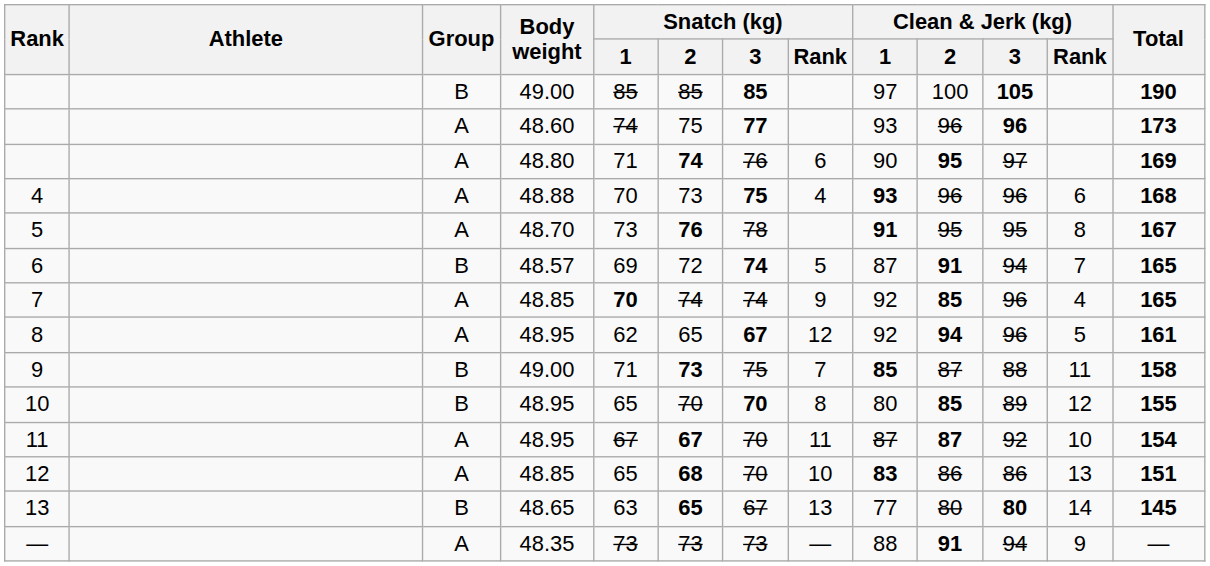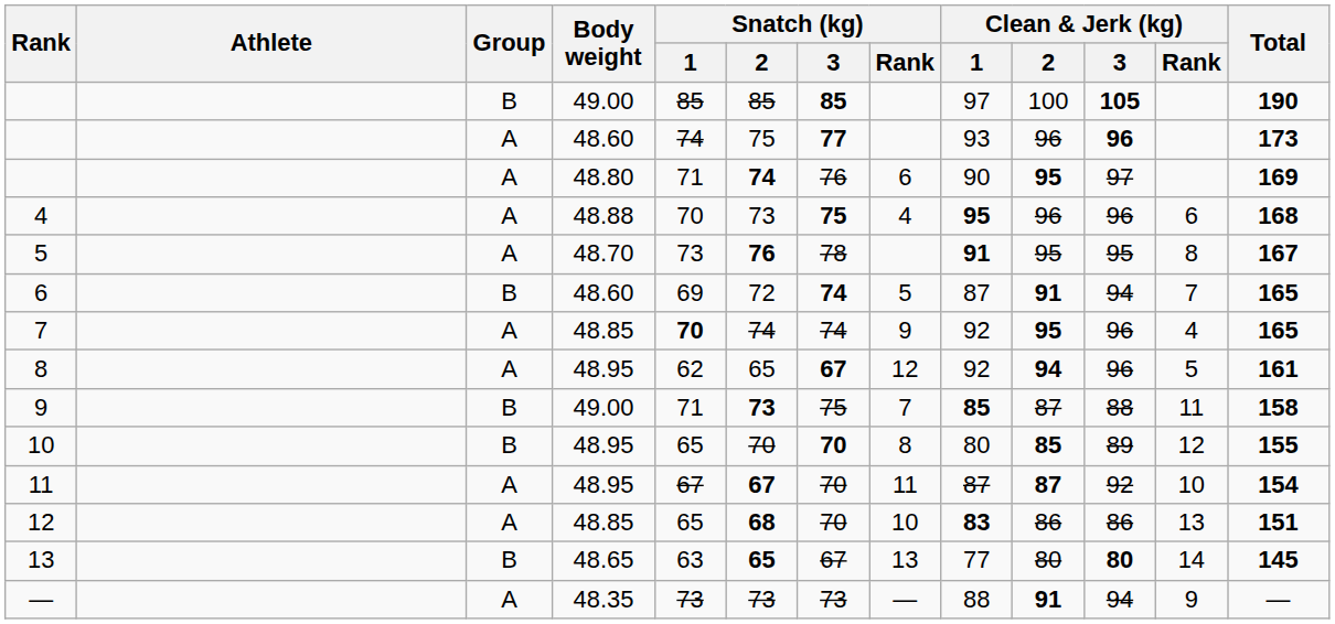row 6 | Clean & Jerk (kg) / 1: 93 -> 95
row 8 | Body weight: 48.57 -> 48.60
row 9 | Clean & Jerk (kg) / 2: 85 -> 95
